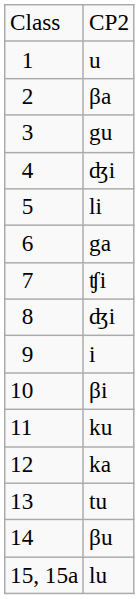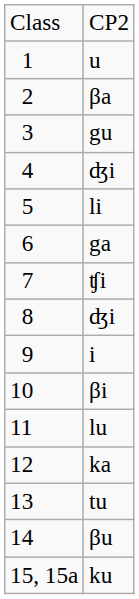row 12 | column 2: ku -> lu
row 16 | column 2: lu -> ku
